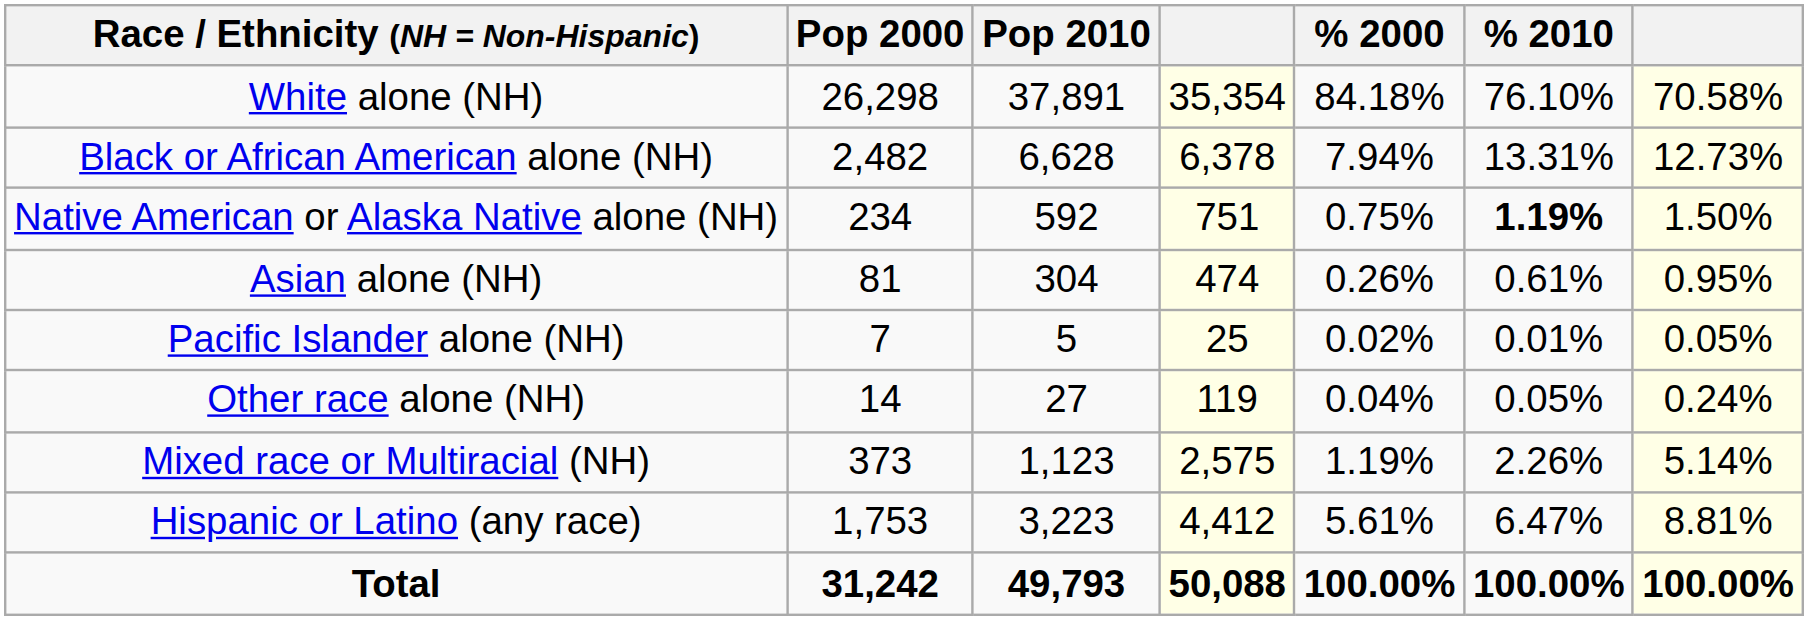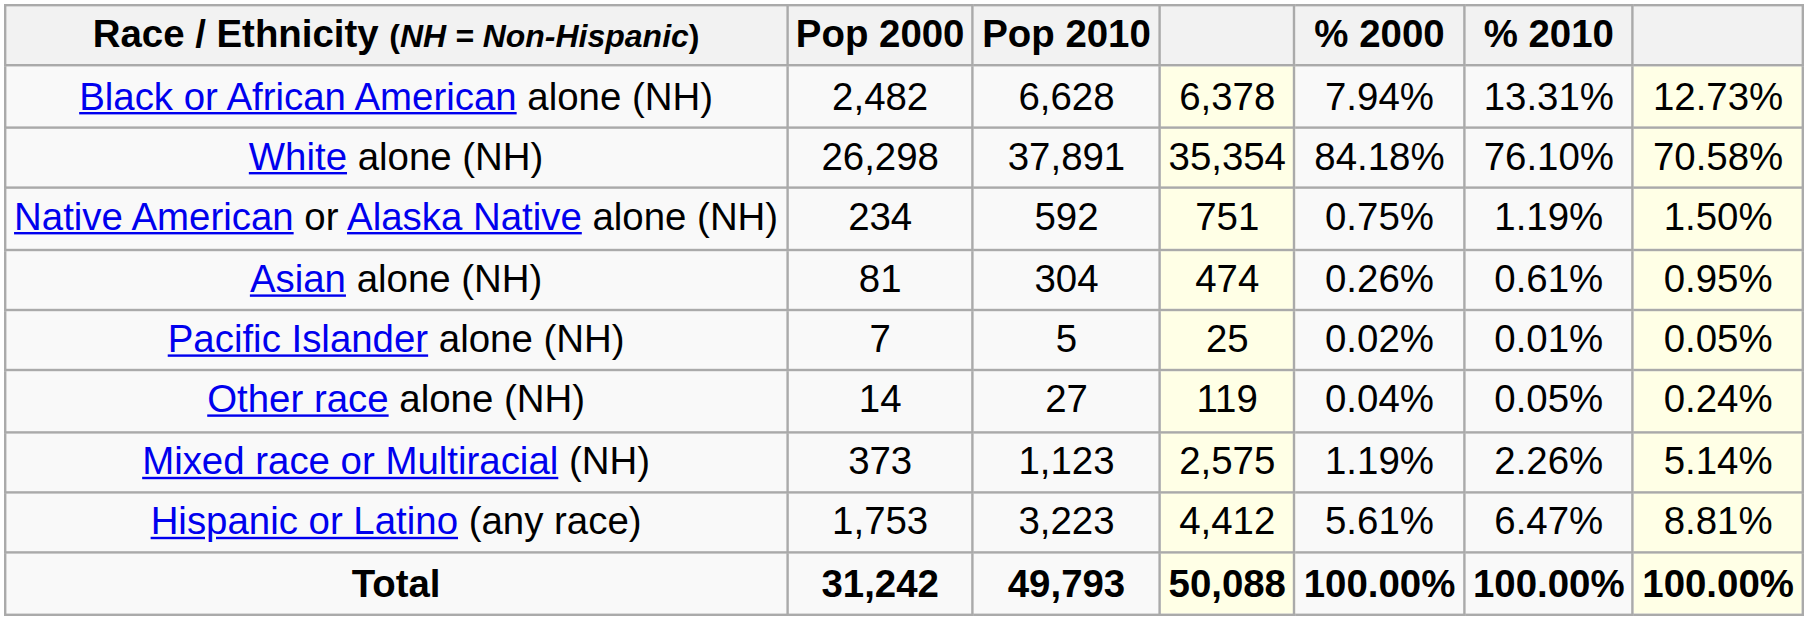rows swapped: White alone (NH) <-> Black or African American alone (NH)
Native American or Alaska Native alone (NH) | % 2010: bold -> normal
